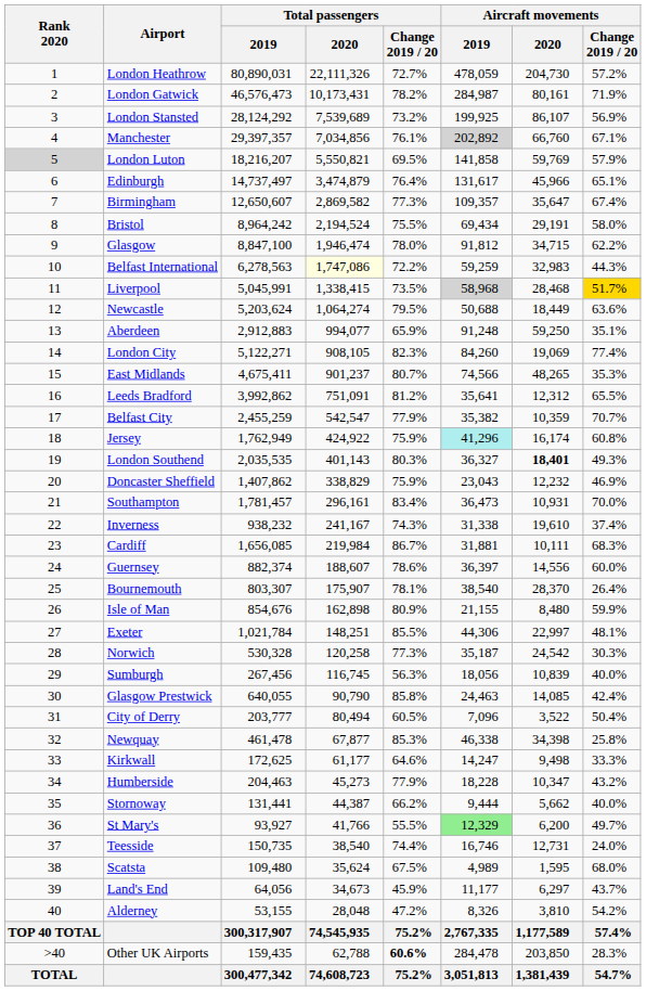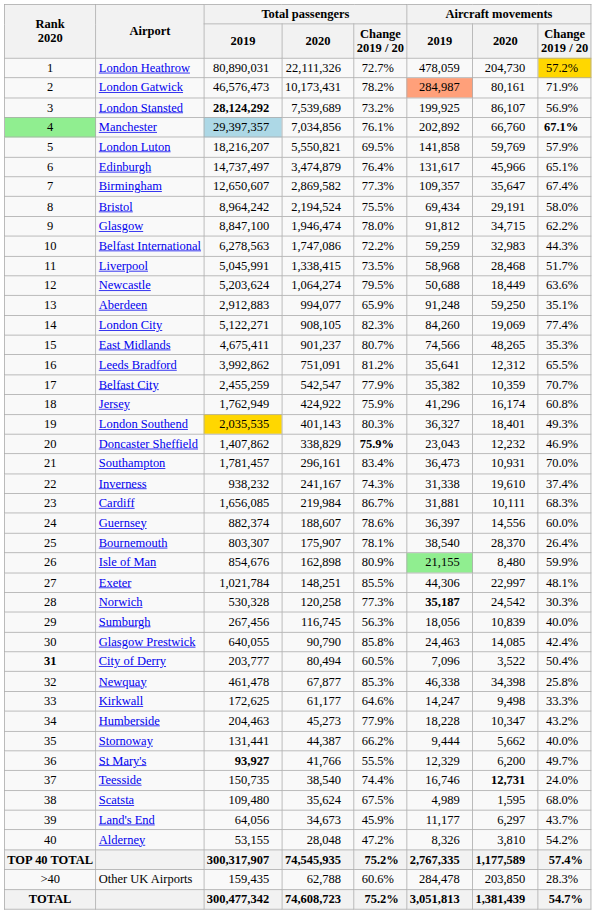London Heathrow | Aircraft movements / Change 2019 / 20: no background -> gold background
London Gatwick | Aircraft movements / 2019: no background -> lightsalmon background
London Stansted | Total passengers / 2019: normal -> bold
Manchester | Rank 2020: no background -> lightgreen background
Manchester | Total passengers / 2019: no background -> lightblue background
Manchester | Aircraft movements / 2019: lightgrey background -> no background
Manchester | Aircraft movements / Change 2019 / 20: normal -> bold
London Luton | Rank 2020: lightgrey background -> no background
Belfast International | Total passengers / 2020: lightyellow background -> no background
Liverpool | Aircraft movements / 2019: lightgrey background -> no background
Liverpool | Aircraft movements / Change 2019 / 20: gold background -> no background
Jersey | Aircraft movements / 2019: paleturquoise background -> no background
London Southend | Total passengers / 2019: no background -> gold background
London Southend | Aircraft movements / 2020: bold -> normal
Doncaster Sheffield | Total passengers / Change 2019 / 20: normal -> bold
Isle of Man | Aircraft movements / 2019: no background -> lightgreen background
Norwich | Aircraft movements / 2019: normal -> bold
City of Derry | Rank 2020: normal -> bold
St Mary's | Total passengers / 2019: normal -> bold
St Mary's | Aircraft movements / 2019: lightgreen background -> no background
Teesside | Aircraft movements / 2020: normal -> bold
Other UK Airports | Total passengers / Change 2019 / 20: bold -> normal
